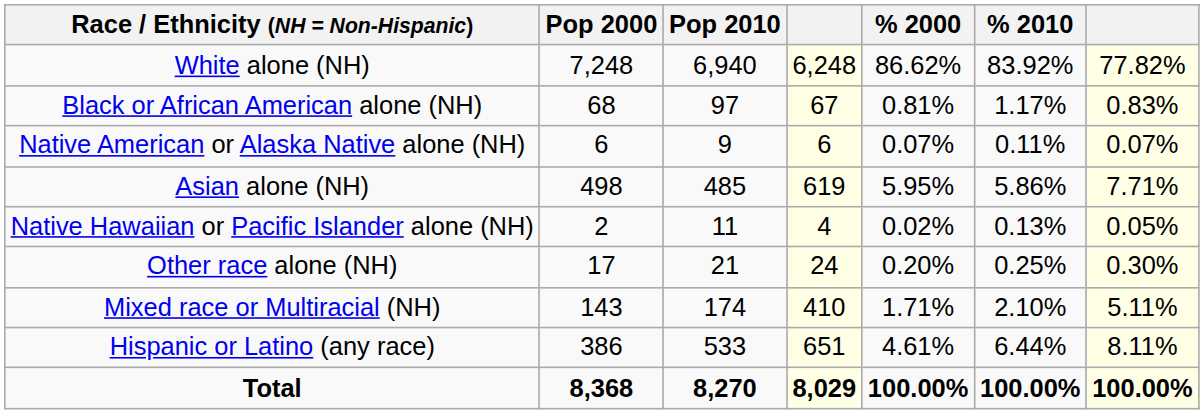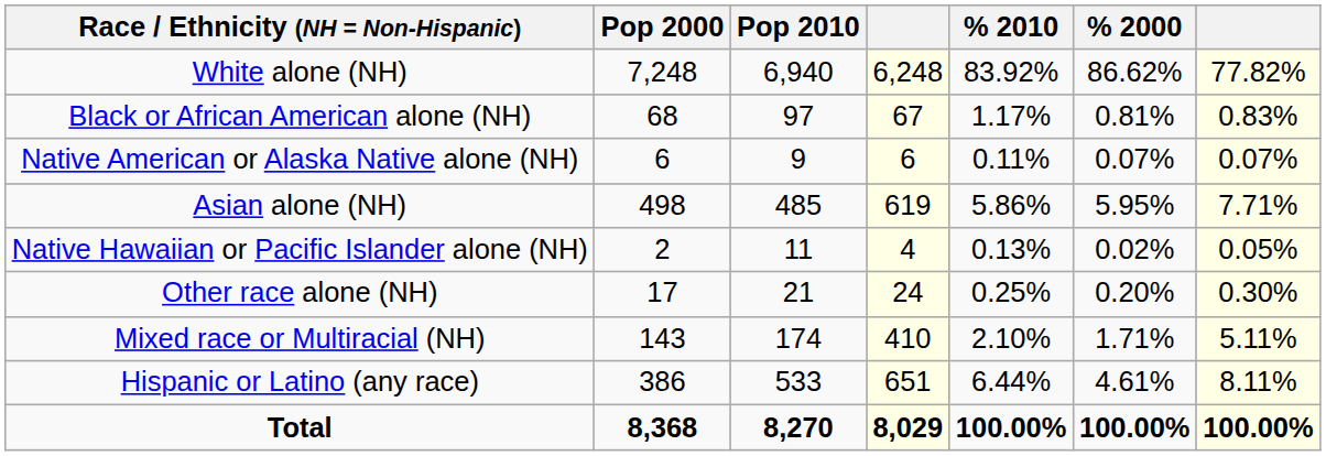columns swapped: % 2000 <-> % 2010
